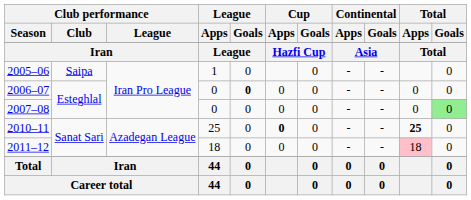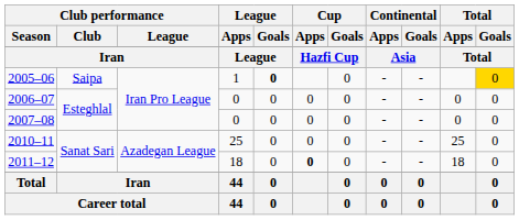2005–06 | League / Goals: normal -> bold
2005–06 | Total / Goals: no background -> gold background
2006–07 | League / Goals: bold -> normal
2007–08 | Total / Goals: lightgreen background -> no background
2010–11 | Cup / Apps: bold -> normal
2010–11 | Total / Apps: bold -> normal
2011–12 | Cup / Apps: normal -> bold
2011–12 | Total / Apps: pink background -> no background
